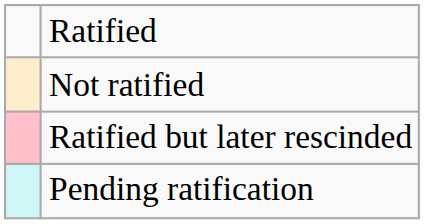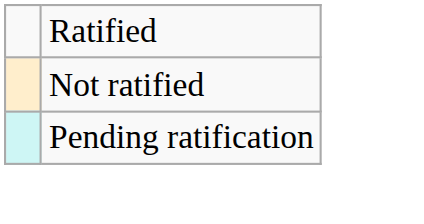- row: Ratified but later rescinded
